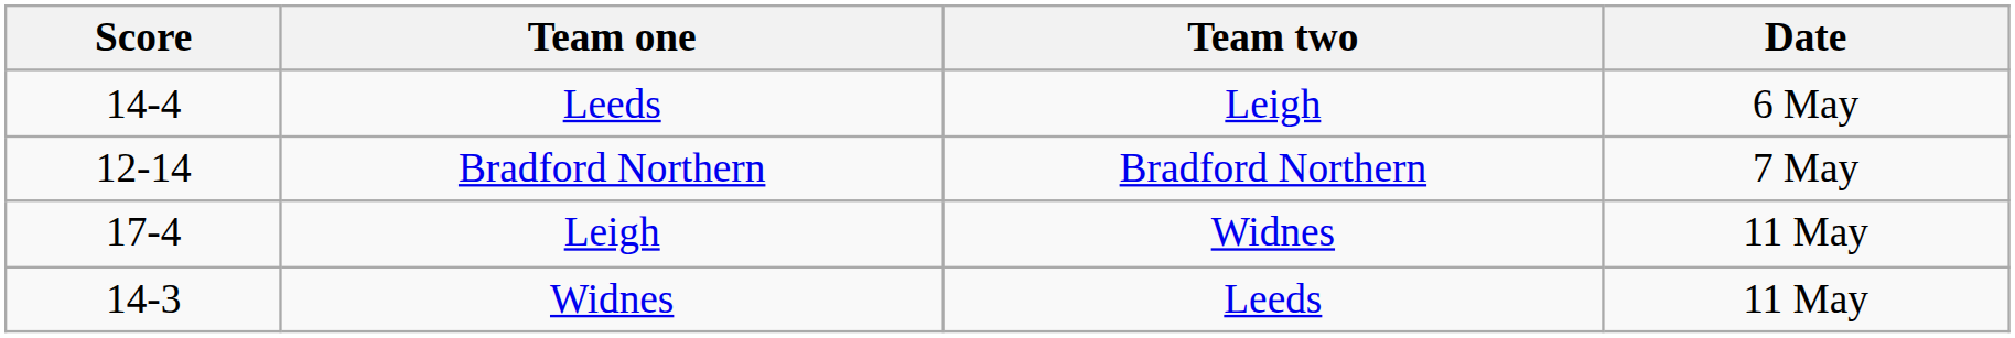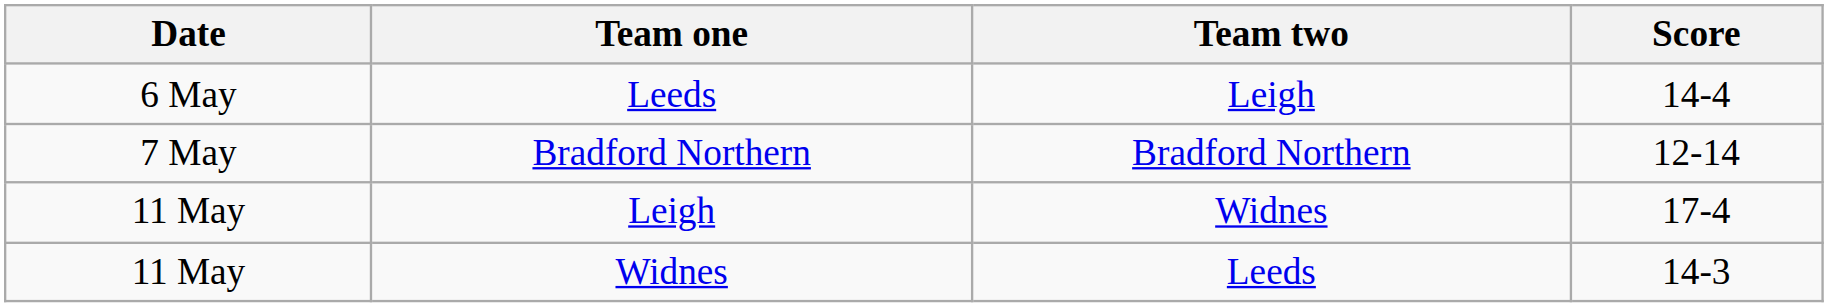columns swapped: Date <-> Score
